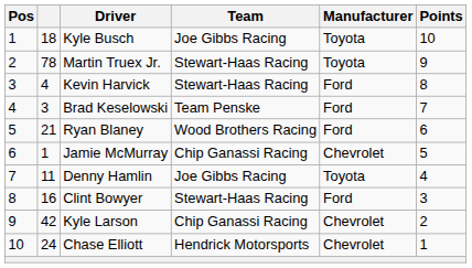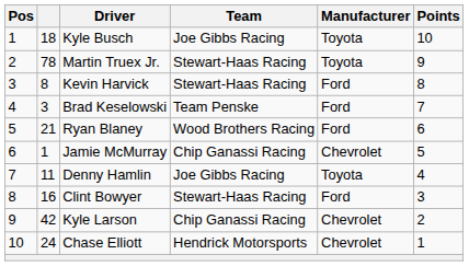Kevin Harvick | column 2: 4 -> 8
